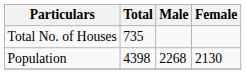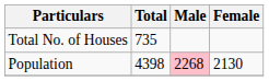Population | Male: no background -> pink background
